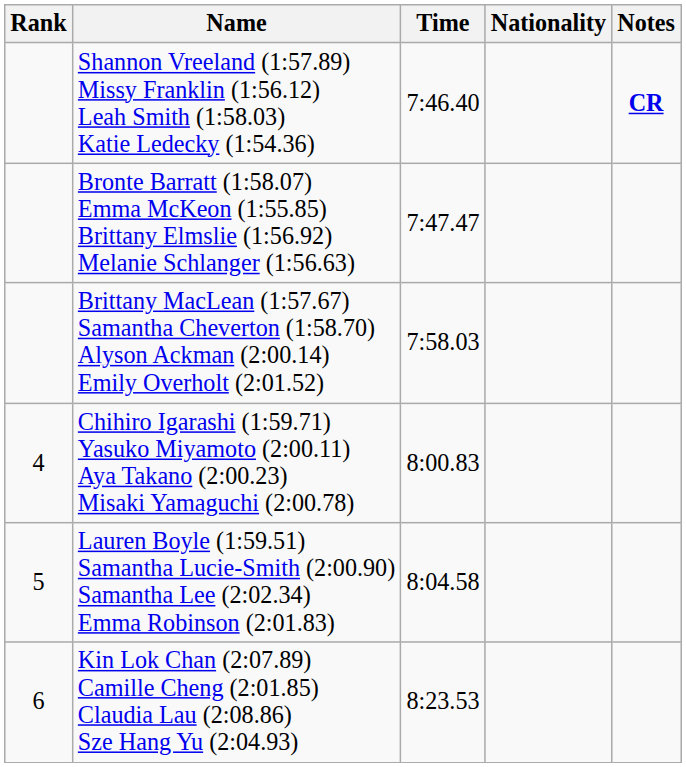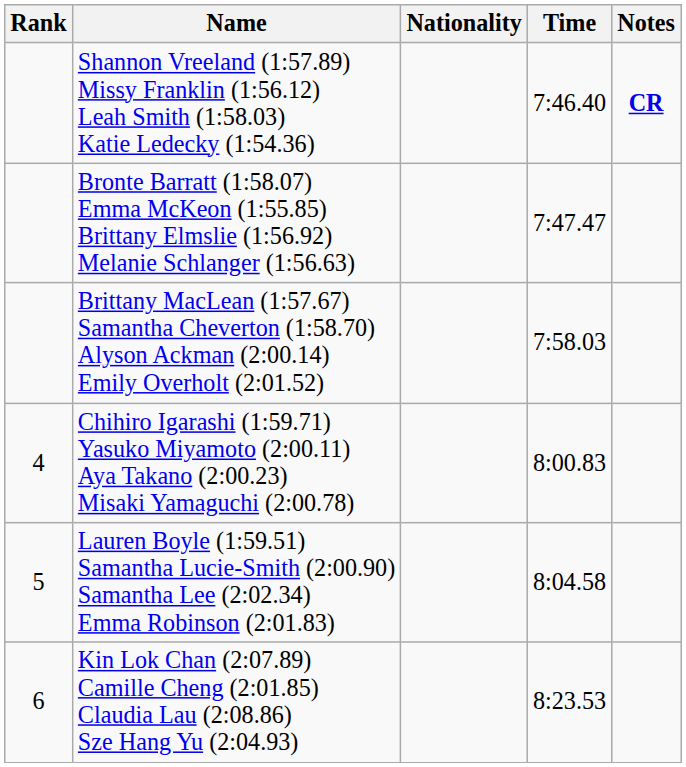columns swapped: Nationality <-> Time
